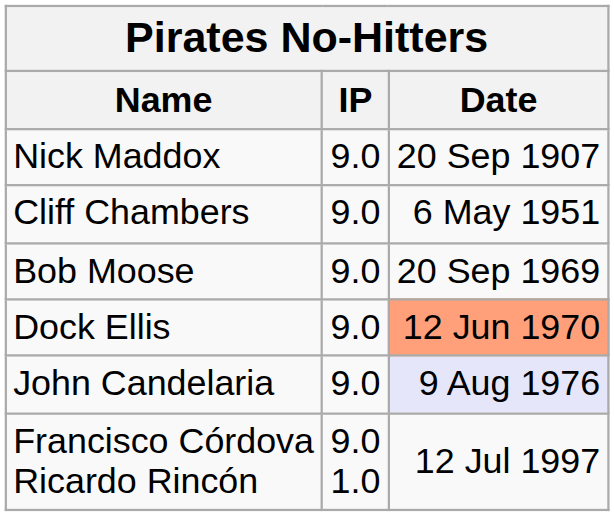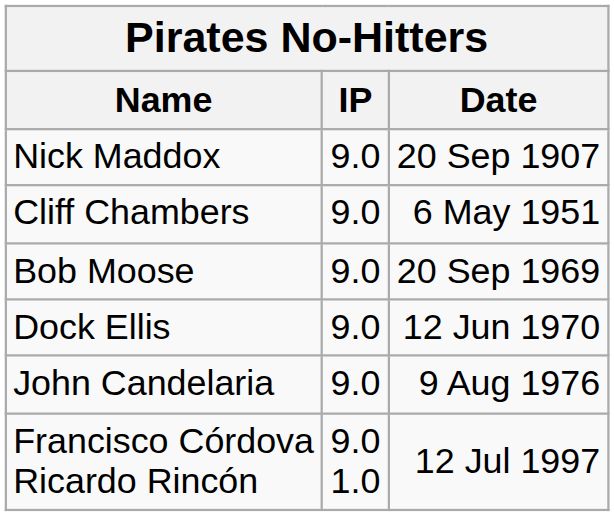Dock Ellis | Date: lightsalmon background -> no background
John Candelaria | Date: lavender background -> no background
